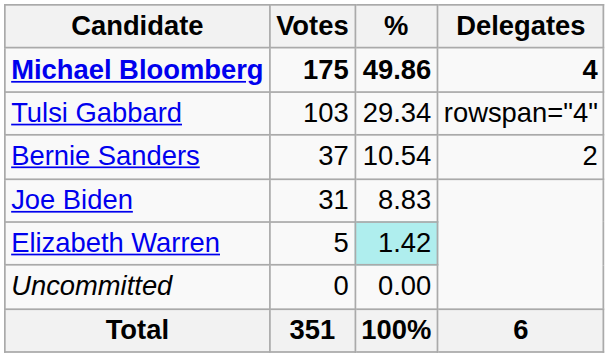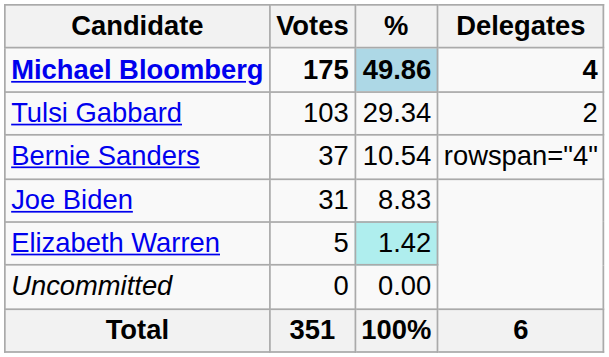Michael Bloomberg | %: no background -> lightblue background
Tulsi Gabbard | Delegates: rowspan="4" -> 2
Bernie Sanders | Delegates: 2 -> rowspan="4"
